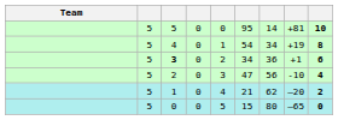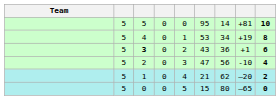row 3 | column 6: 54 -> 53
row 4 | column 6: 34 -> 43
